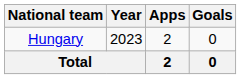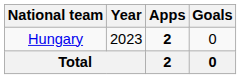Hungary | Apps: normal -> bold
